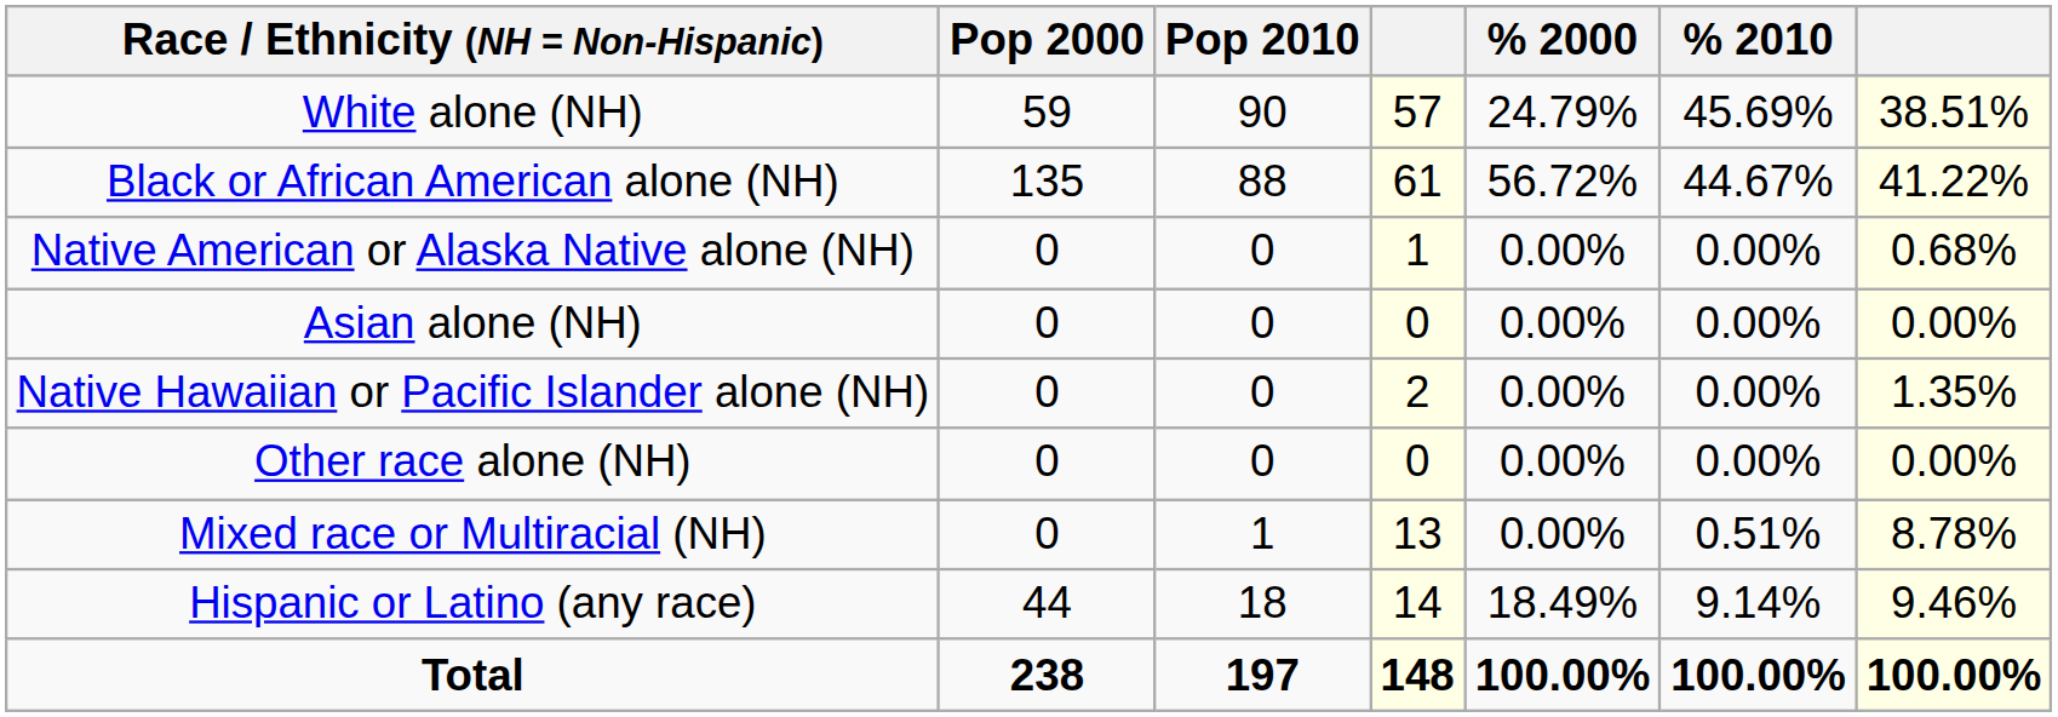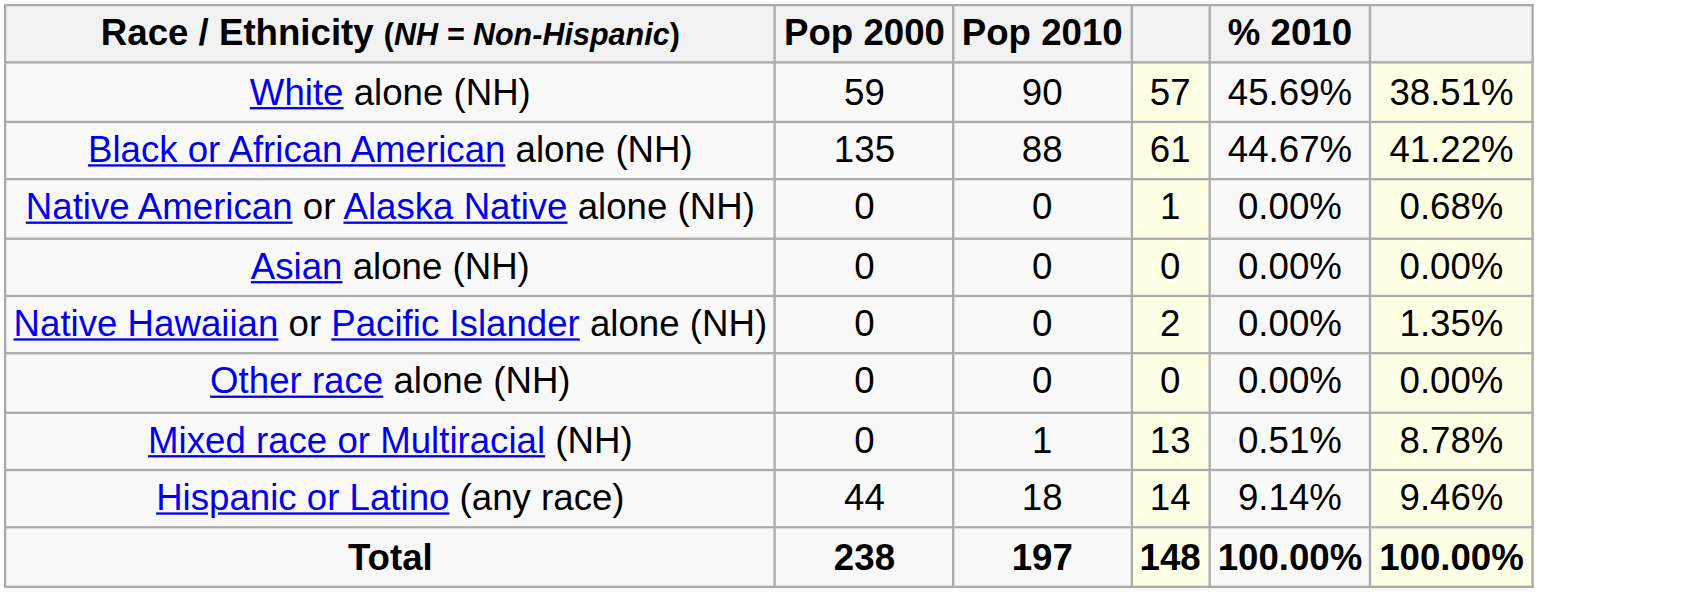- column: % 2000 | 24.79% | 56.72% | 0.00% | 0.00% | 0.00% | 0.00% | 0.00% | 18.49% | 100.00%
